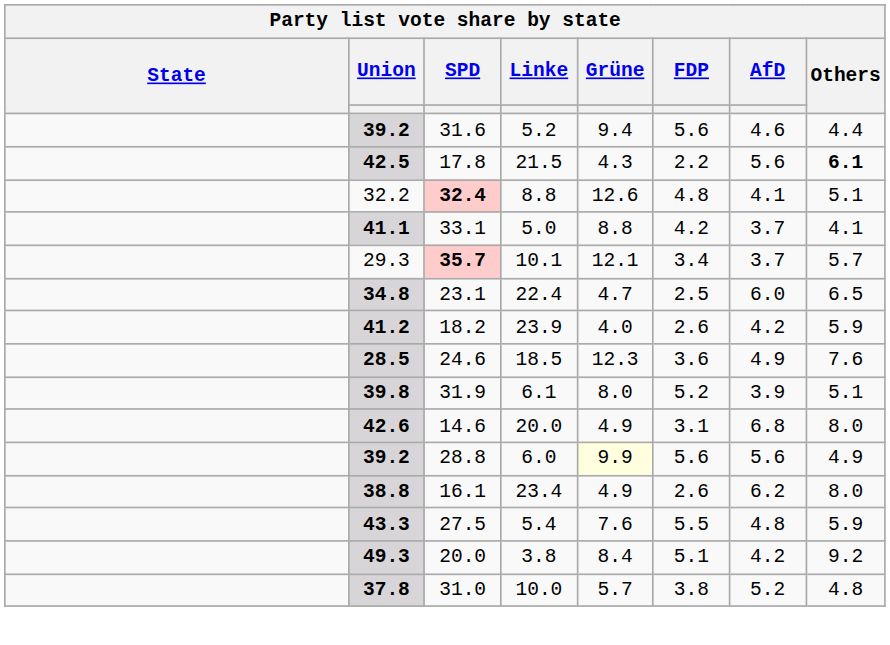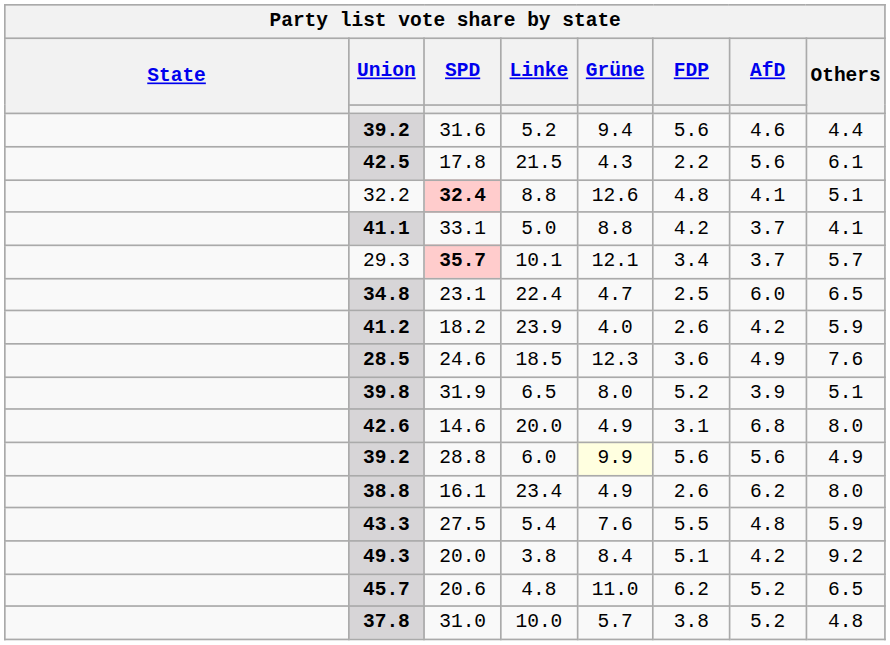17.8 | Others: bold -> normal
31.9 | Linke: 6.1 -> 6.5
+ row: 45.7 | 20.6 | 4.8 | 11.0 | 6.2 | 5.2 | 6.5
